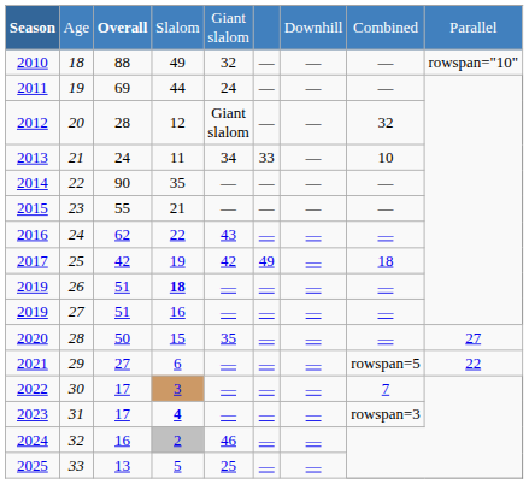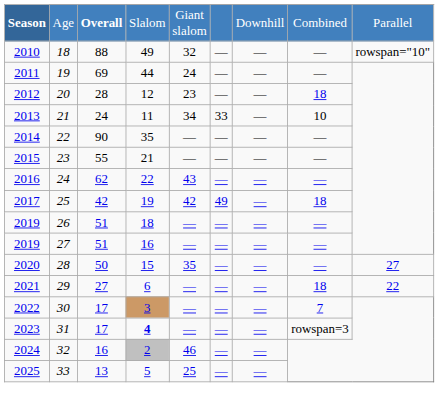20 | column 5: Giant slalom -> 23
20 | column 8: 32 -> 18
26 | column 4: bold -> normal
29 | column 8: rowspan=5 -> 18
